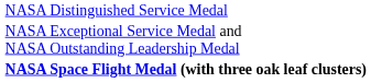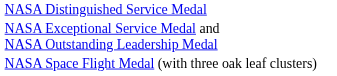row 3 | column 1: bold -> normal
